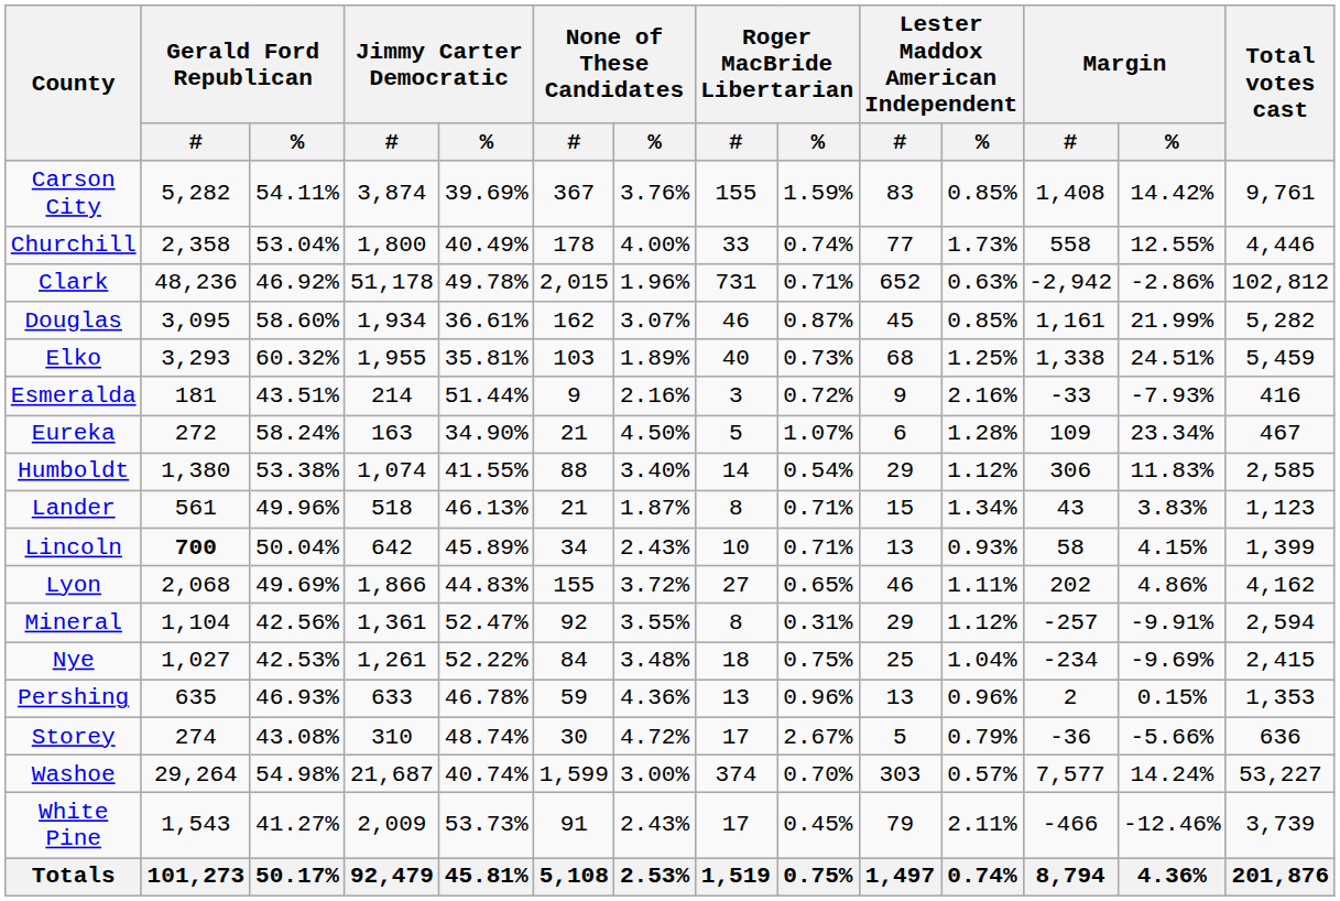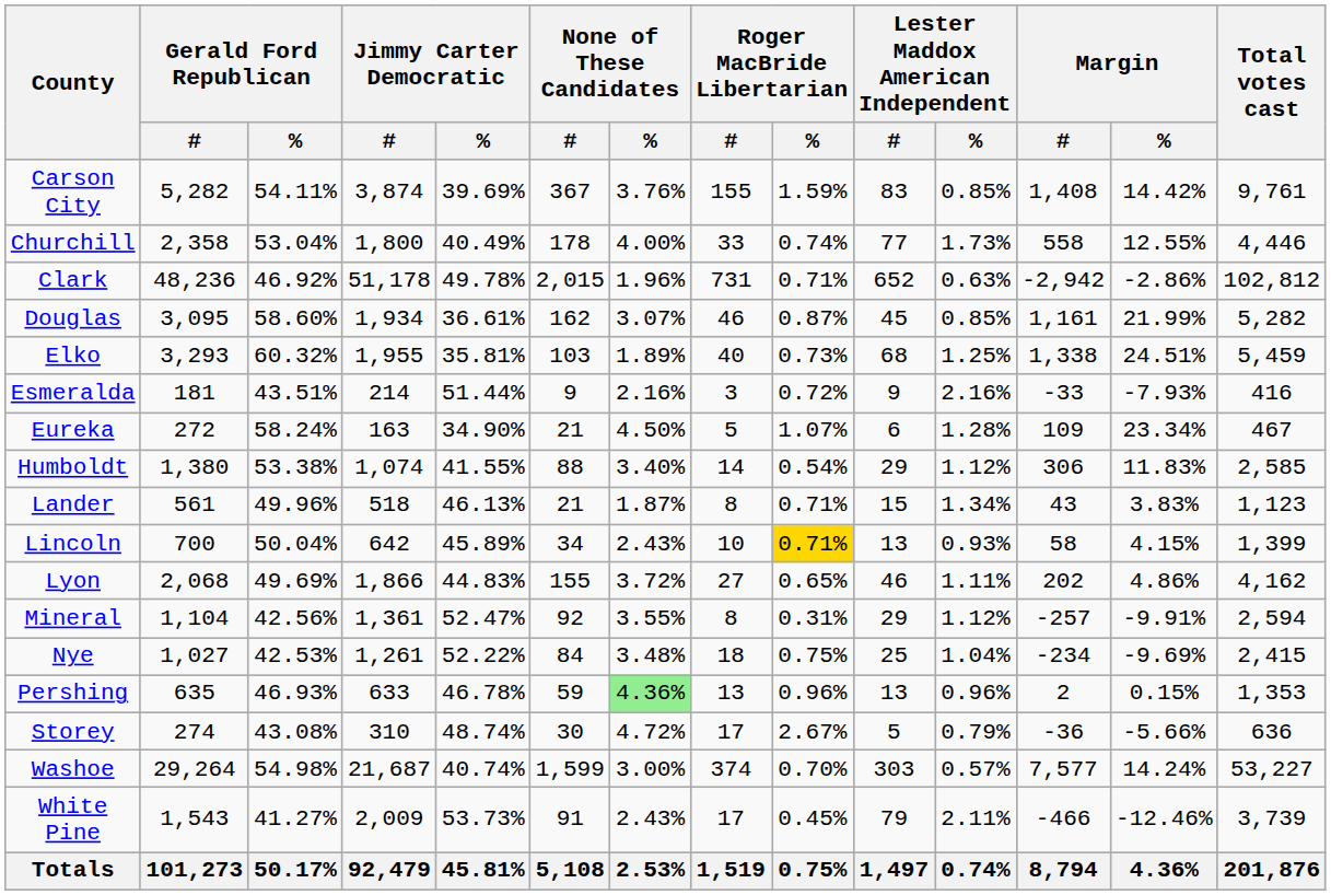Lincoln | Gerald Ford Republican / #: bold -> normal
Lincoln | Roger MacBride Libertarian / %: no background -> gold background
Pershing | None of These Candidates / %: no background -> lightgreen background
